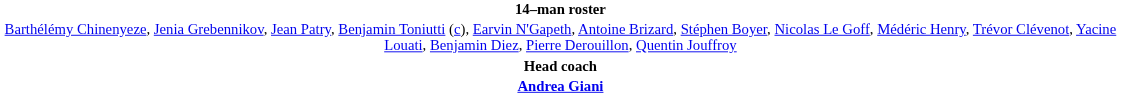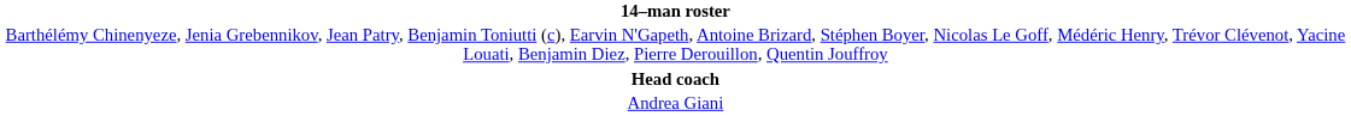row 4 | column 1: bold -> normal
